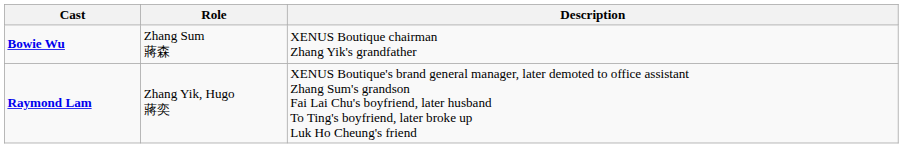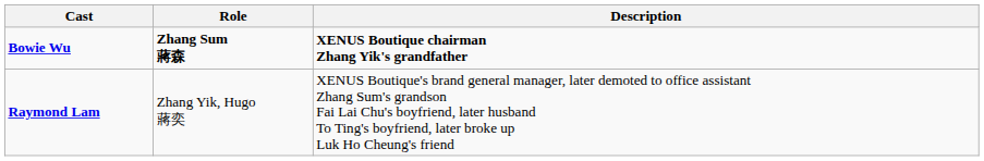row 2 | Role: normal -> bold
row 2 | Description: normal -> bold
